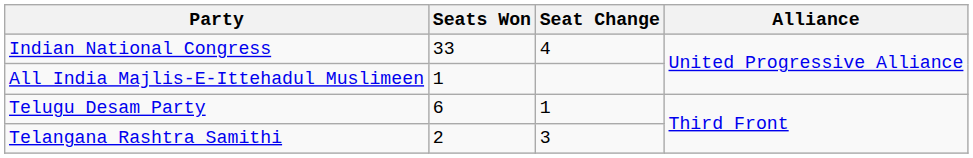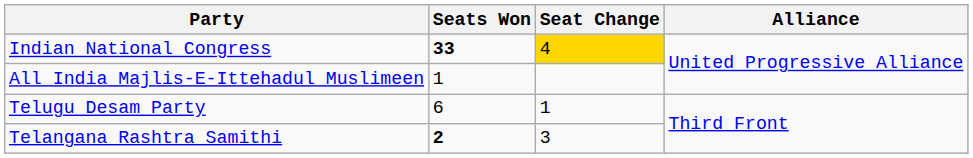Indian National Congress | Seats Won: normal -> bold
Indian National Congress | Seat Change: no background -> gold background
Telangana Rashtra Samithi | Seats Won: normal -> bold
